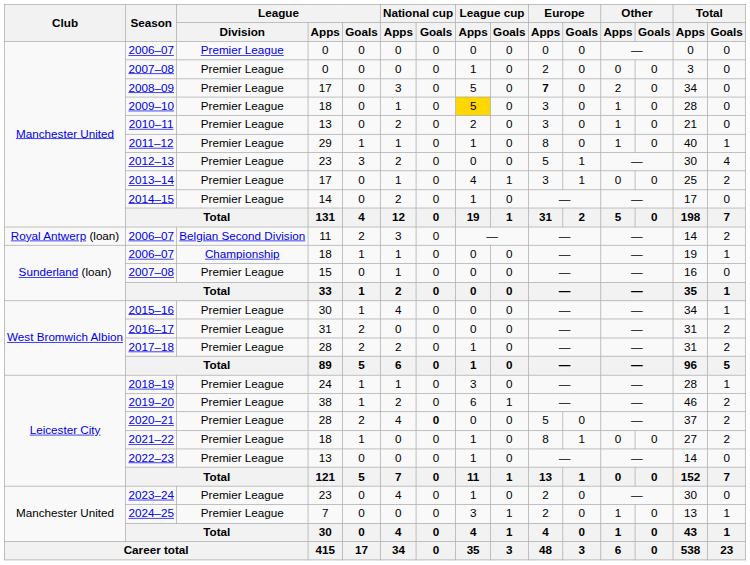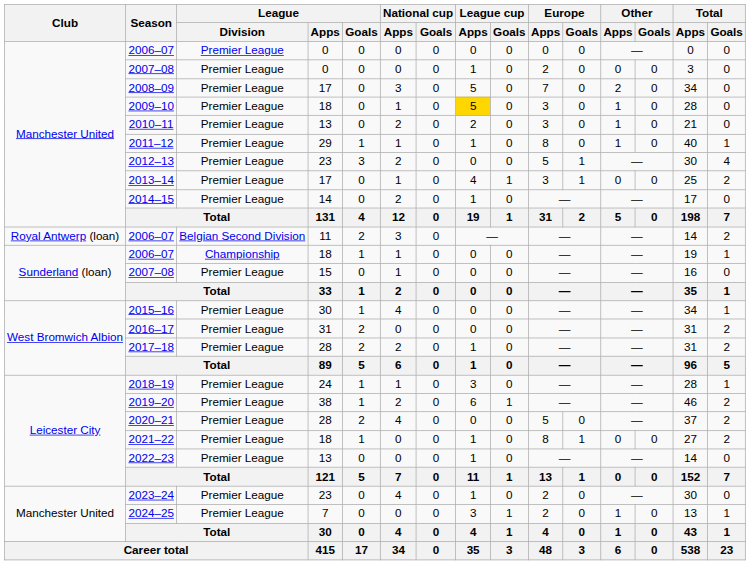2008–09 | Europe / Apps: bold -> normal
2020–21 | National cup / Goals: bold -> normal
